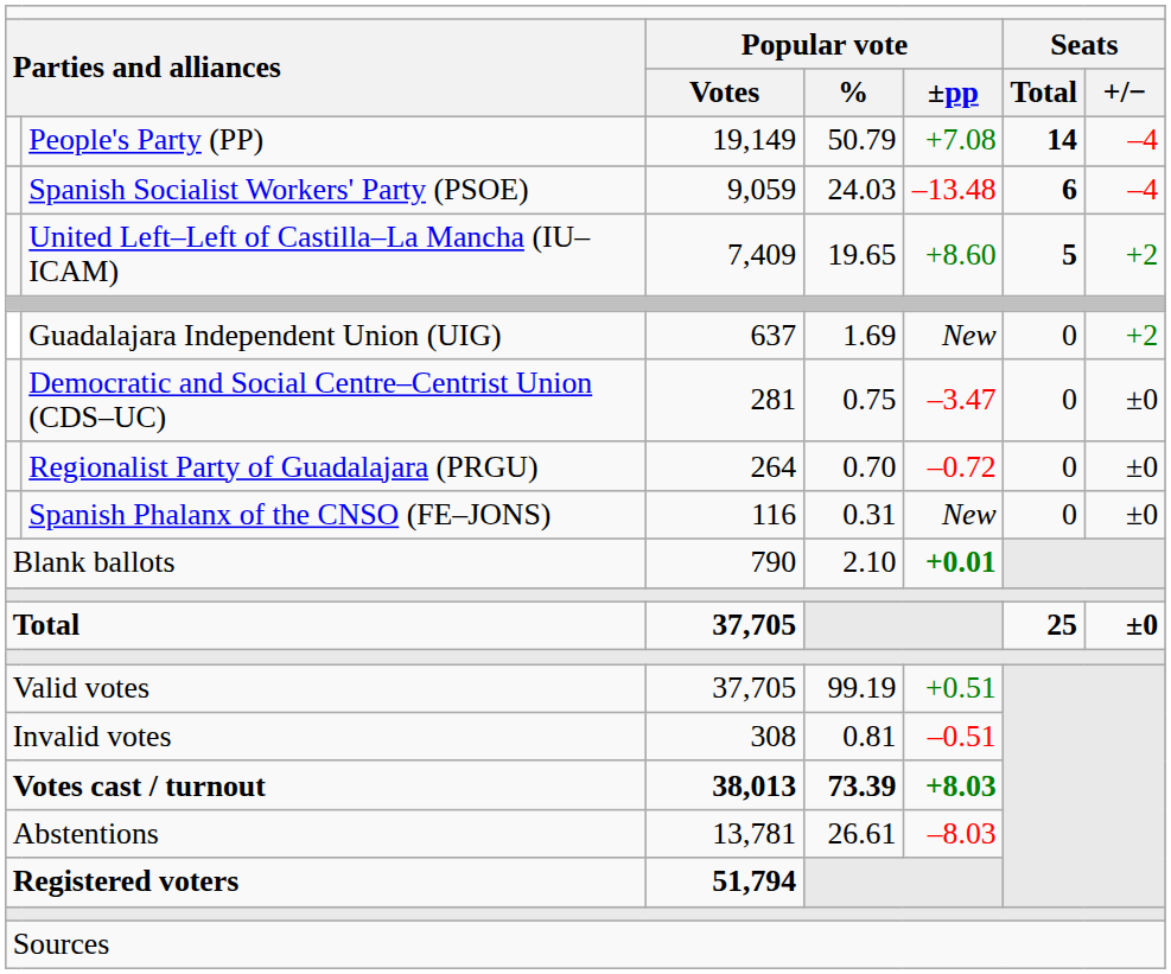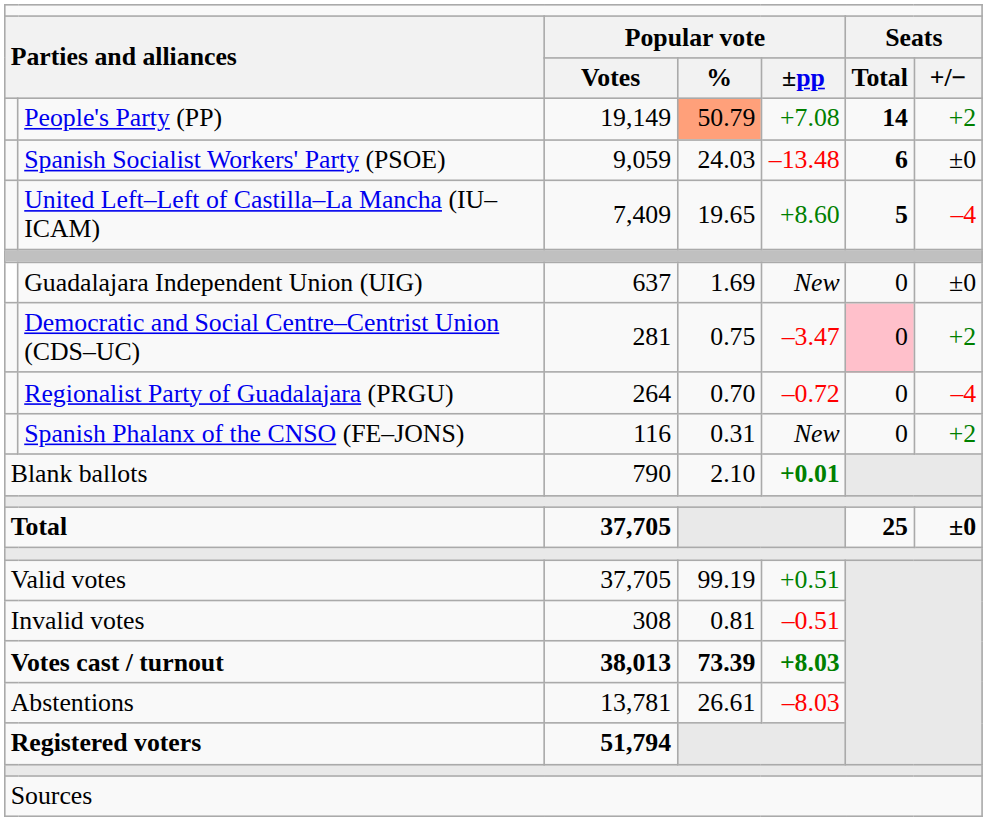People's Party (PP) | column 4: no background -> lightsalmon background
People's Party (PP) | column 7: –4 -> +2
Spanish Socialist Workers' Party (PSOE) | column 7: –4 -> ±0
United Left–Left of Castilla–La Mancha (IU–ICAM) | column 7: +2 -> –4
Guadalajara Independent Union (UIG) | column 7: +2 -> ±0
Democratic and Social Centre–Centrist Union (CDS–UC) | column 6: no background -> pink background
Democratic and Social Centre–Centrist Union (CDS–UC) | column 7: ±0 -> +2
Regionalist Party of Guadalajara (PRGU) | column 7: ±0 -> –4
Spanish Phalanx of the CNSO (FE–JONS) | column 7: ±0 -> +2
